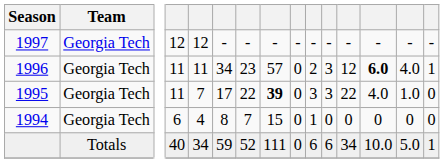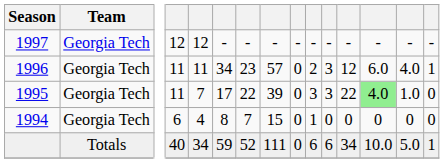1996 | column 13: bold -> normal
1995 | column 8: bold -> normal
1995 | column 13: no background -> lightgreen background
